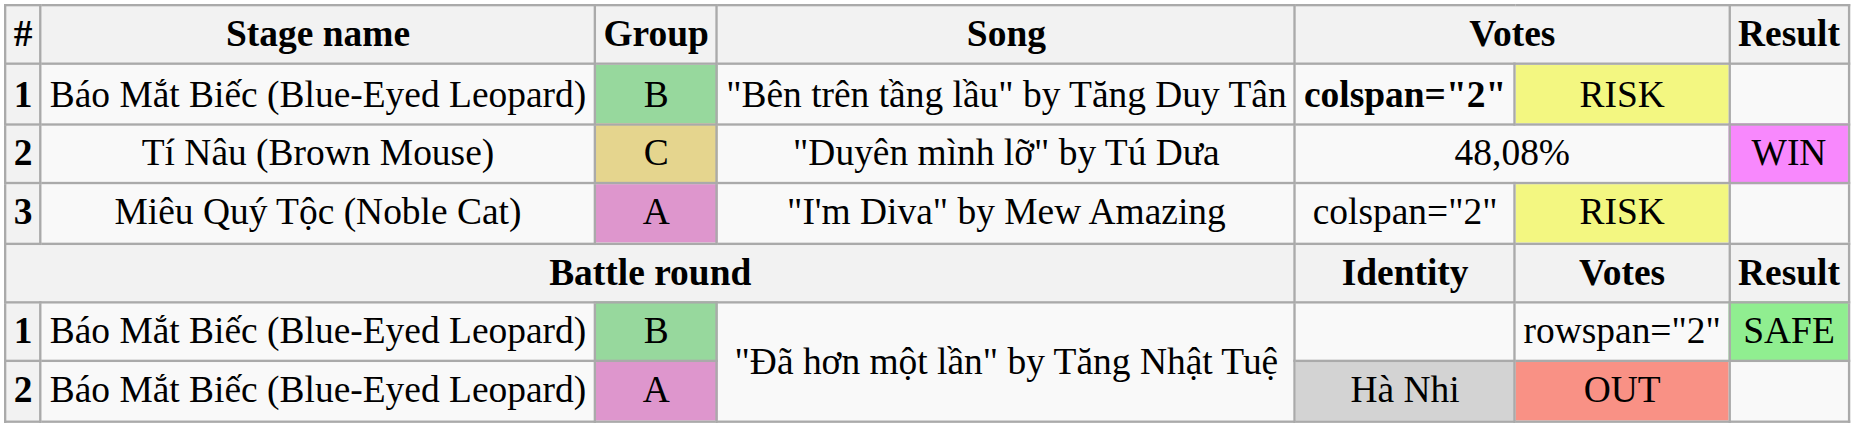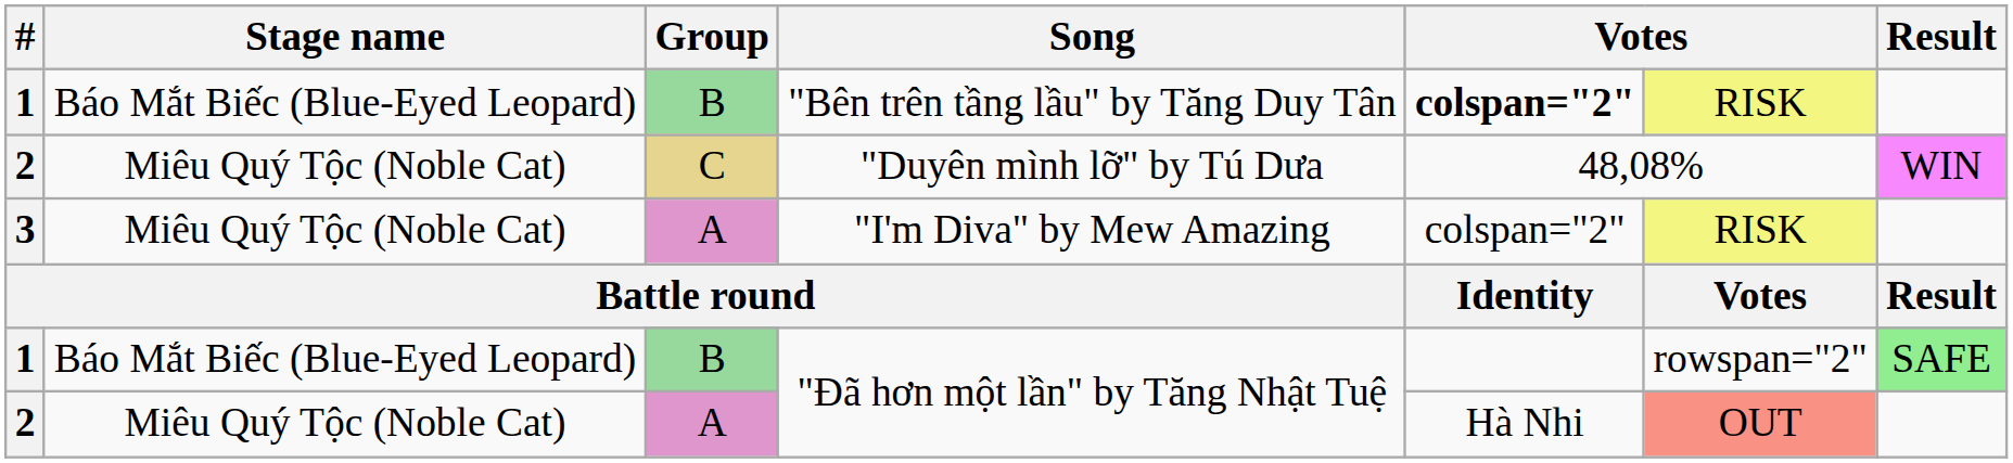"Duyên mình lỡ" by Tú Dưa | Stage name: Tí Nâu (Brown Mouse) -> Miêu Quý Tộc (Noble Cat)
2 / "Đã hơn một lần" by Tăng Nhật Tuệ | Stage name: Báo Mắt Biếc (Blue-Eyed Leopard) -> Miêu Quý Tộc (Noble Cat)
2 / "Đã hơn một lần" by Tăng Nhật Tuệ | column 5: lightgrey background -> no background
